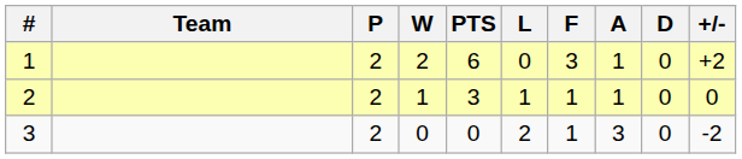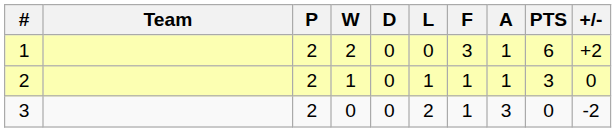columns swapped: D <-> PTS
